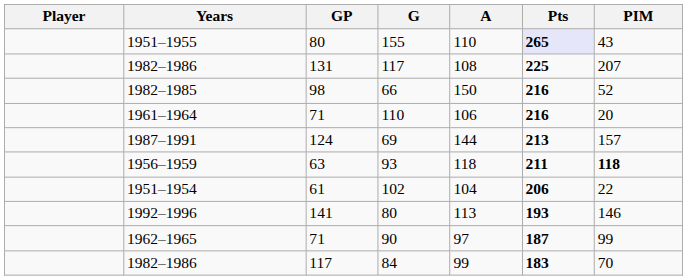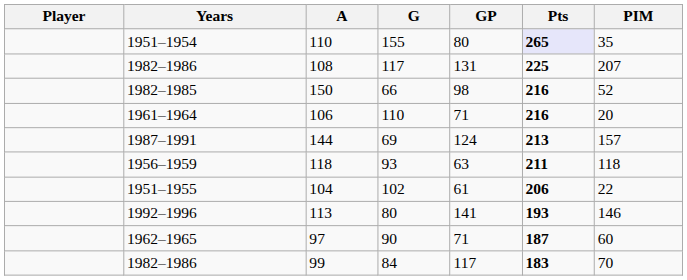columns swapped: GP <-> A
155 | Years: 1951–1955 -> 1951–1954
155 | PIM: 43 -> 35
93 | PIM: bold -> normal
102 | Years: 1951–1954 -> 1951–1955
90 | PIM: 99 -> 60
